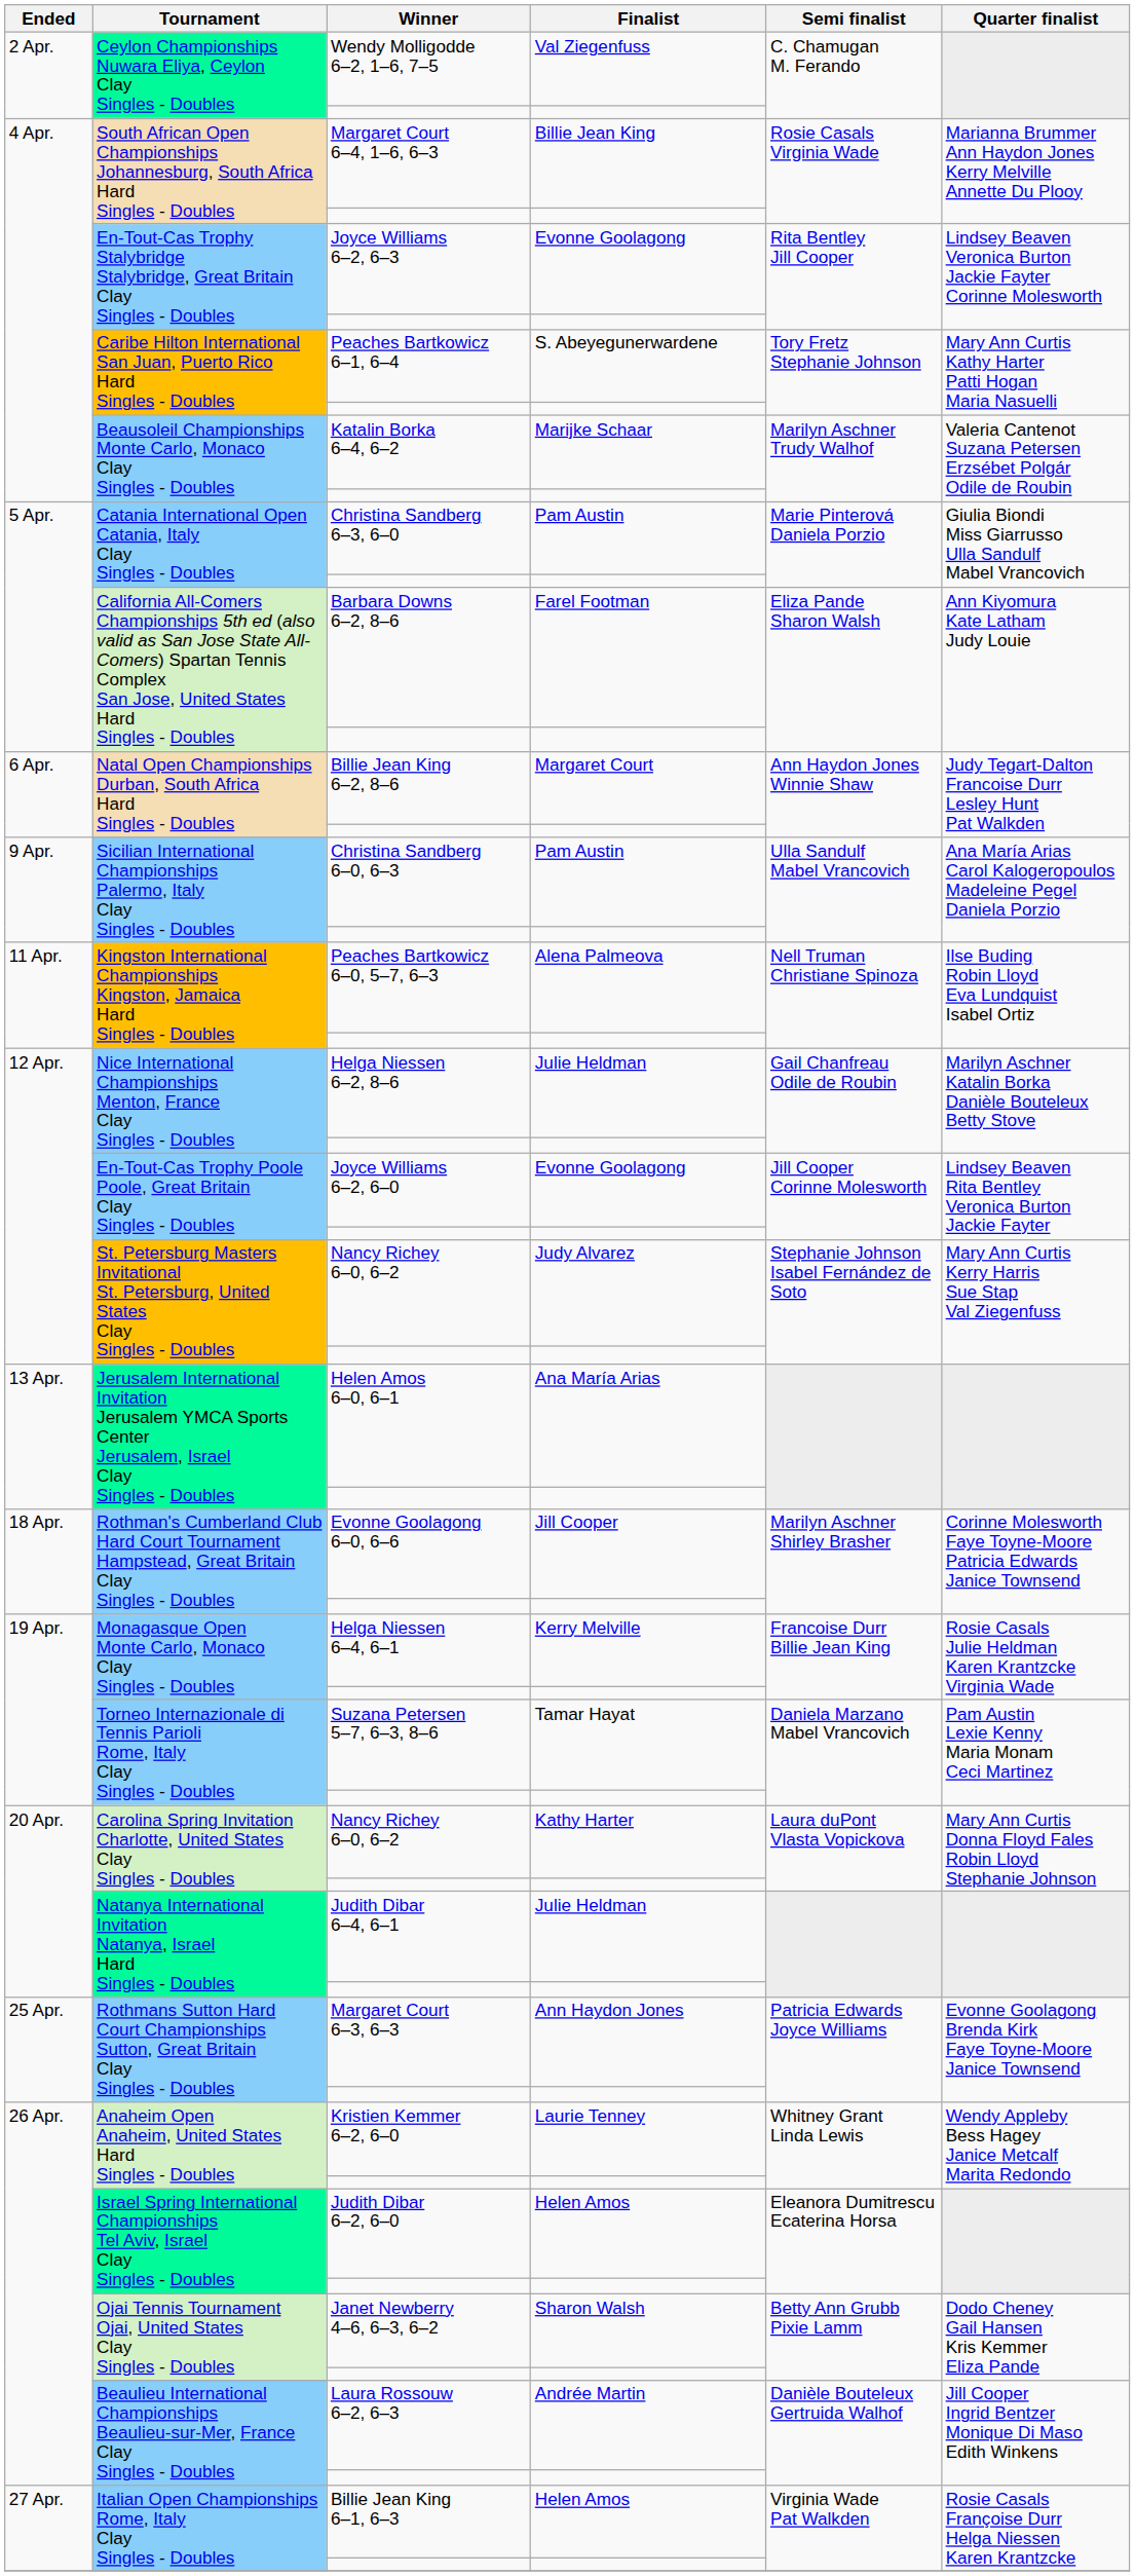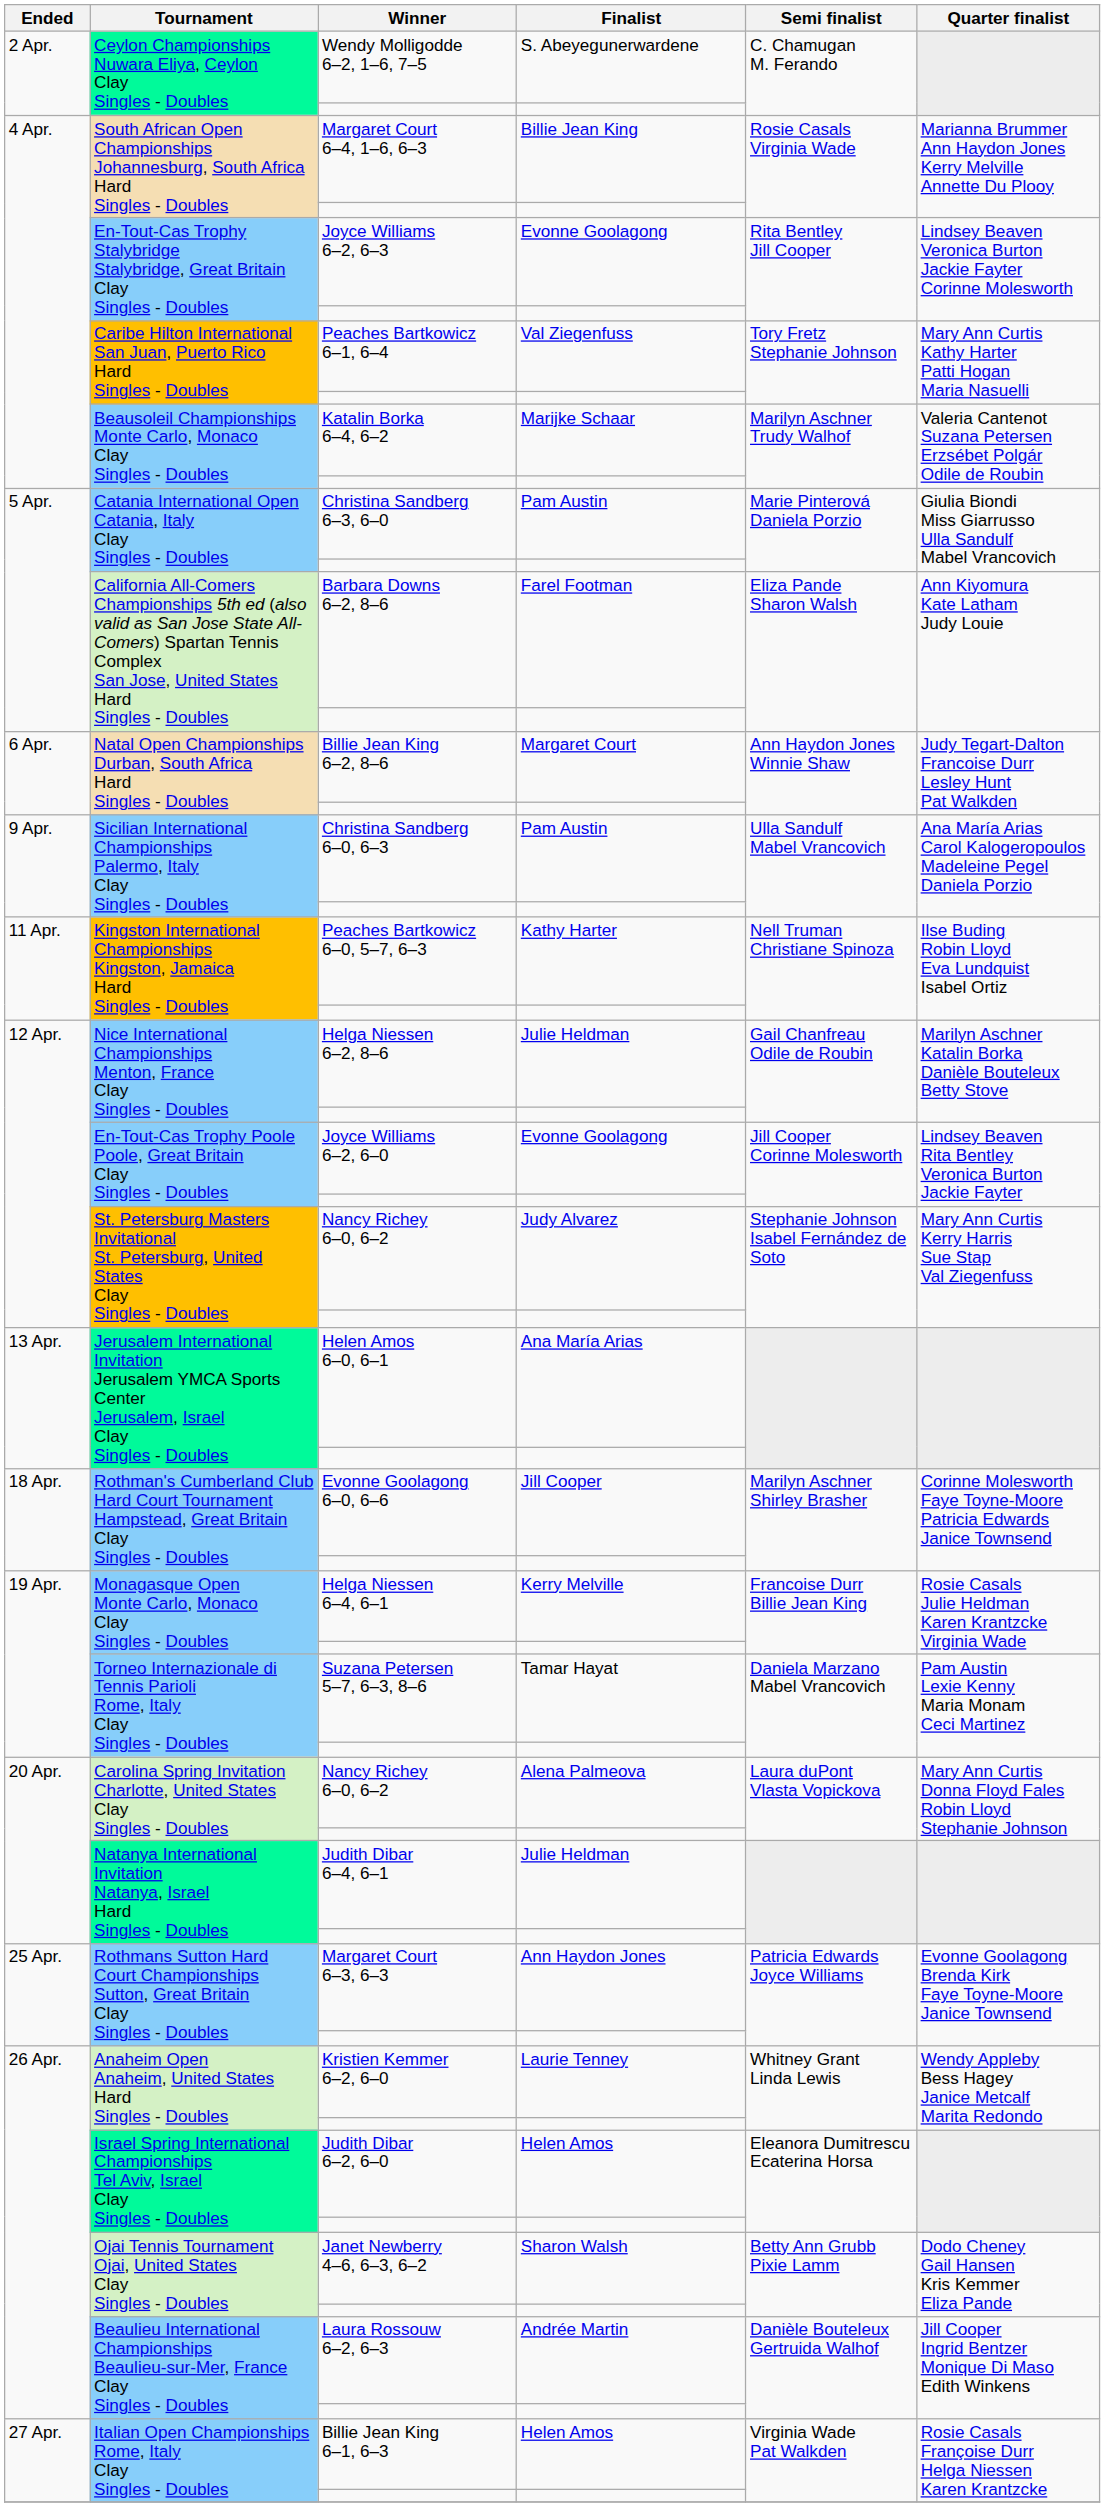row 2 | Finalist: Val Ziegenfuss -> S. Abeyegunerwardene
row 8 | Finalist: S. Abeyegunerwardene -> Val Ziegenfuss
row 20 | Finalist: Alena Palmeova -> Kathy Harter
row 36 | Finalist: Kathy Harter -> Alena Palmeova
